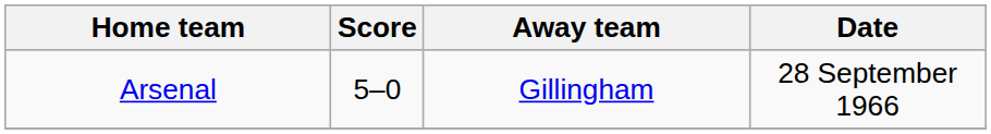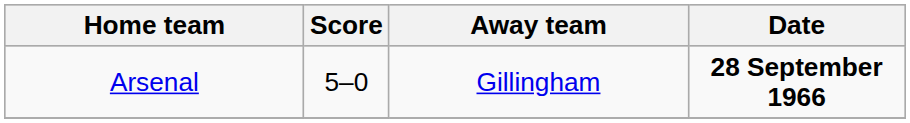Arsenal | Date: normal -> bold
